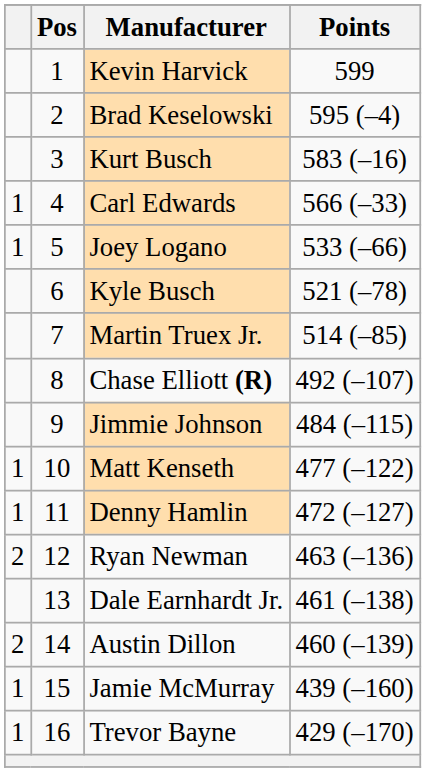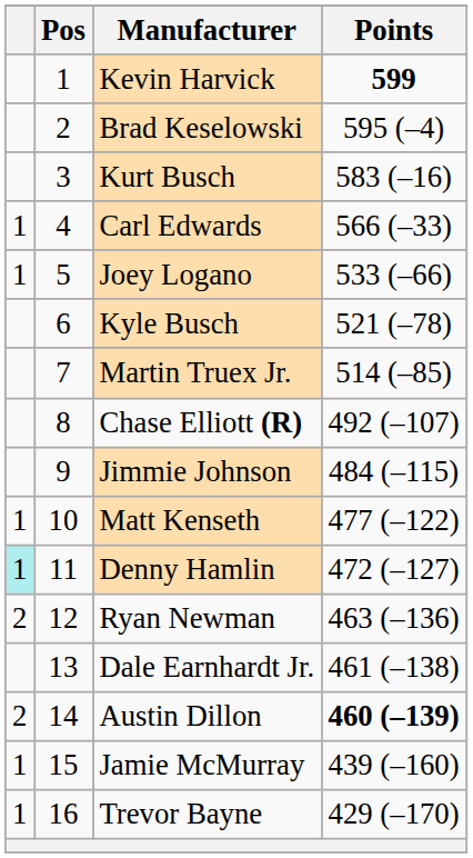Kevin Harvick | Points: normal -> bold
Denny Hamlin | column 1: no background -> paleturquoise background
Austin Dillon | Points: normal -> bold
